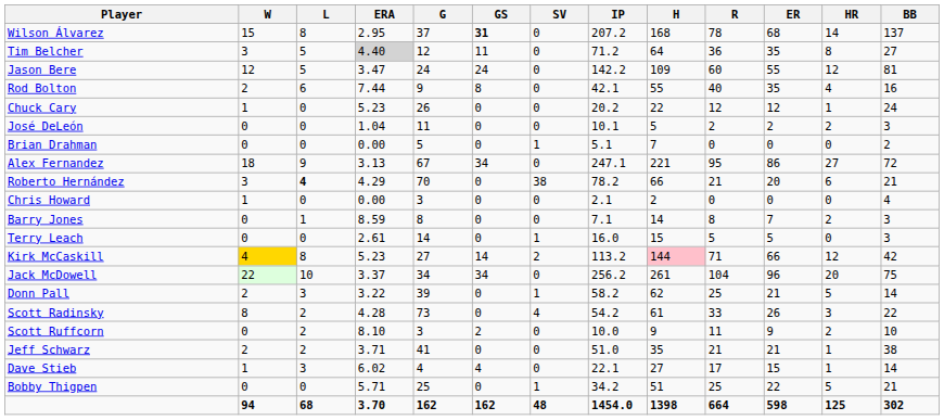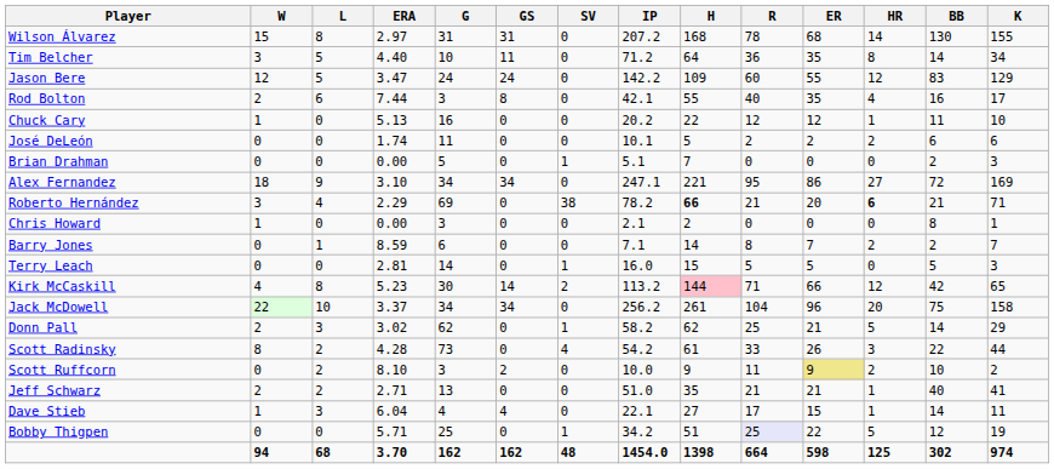+ column: K | 155 | 34 | 129 | 17 | 10 | 6 | 3 | 169 | 71 | 1 | 7 | 3 | 65 | 158 | 29 | 44 | 2 | 41 | 11 | 19 | 974
Wilson Álvarez | ERA: 2.95 -> 2.97
Wilson Álvarez | G: 37 -> 31
Wilson Álvarez | GS: bold -> normal
Wilson Álvarez | BB: 137 -> 130
Tim Belcher | ERA: lightgrey background -> no background
Tim Belcher | G: 12 -> 10
Tim Belcher | BB: 27 -> 14
Jason Bere | BB: 81 -> 83
Rod Bolton | G: 9 -> 3
Chuck Cary | ERA: 5.23 -> 5.13
Chuck Cary | G: 26 -> 16
Chuck Cary | BB: 24 -> 11
José DeLeón | ERA: 1.04 -> 1.74
José DeLeón | BB: 3 -> 6
Alex Fernandez | ERA: 3.13 -> 3.10
Alex Fernandez | G: 67 -> 34
Roberto Hernández | L: bold -> normal
Roberto Hernández | ERA: 4.29 -> 2.29
Roberto Hernández | G: 70 -> 69
Roberto Hernández | H: normal -> bold
Roberto Hernández | HR: normal -> bold
Chris Howard | BB: 4 -> 8
Barry Jones | G: 8 -> 6
Barry Jones | BB: 3 -> 2
Terry Leach | ERA: 2.61 -> 2.81
Terry Leach | BB: 3 -> 5
Kirk McCaskill | W: gold background -> no background
Kirk McCaskill | G: 27 -> 30
Donn Pall | ERA: 3.22 -> 3.02
Donn Pall | G: 39 -> 62
Scott Ruffcorn | ER: no background -> khaki background
Jeff Schwarz | ERA: 3.71 -> 2.71
Jeff Schwarz | G: 41 -> 13
Jeff Schwarz | BB: 38 -> 40
Dave Stieb | ERA: 6.02 -> 6.04
Bobby Thigpen | R: no background -> lavender background
Bobby Thigpen | BB: 21 -> 12
